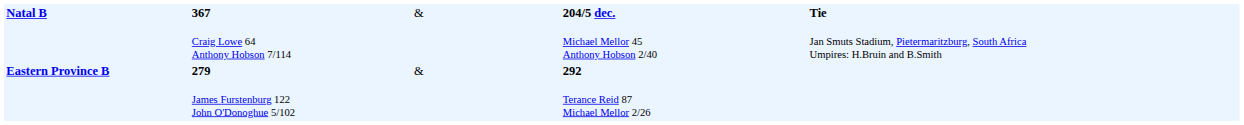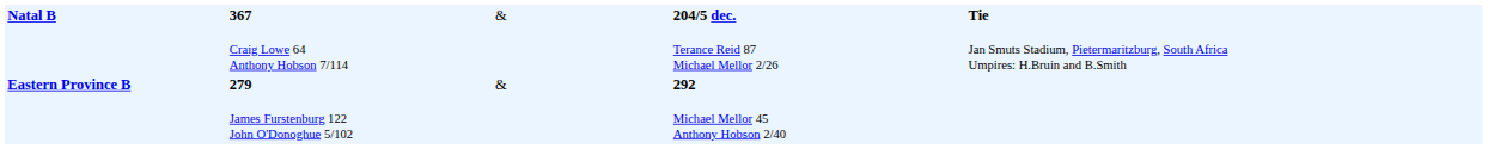Craig Lowe 64 Anthony Hobson 7/114 | column 4: Michael Mellor 45 Anthony Hobson 2/40 -> Terance Reid 87 Michael Mellor 2/26
James Furstenburg 122 John O'Donoghue 5/102 | column 4: Terance Reid 87 Michael Mellor 2/26 -> Michael Mellor 45 Anthony Hobson 2/40
